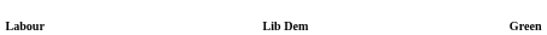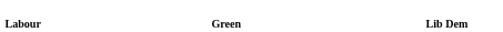columns swapped: 10 <-> 3
